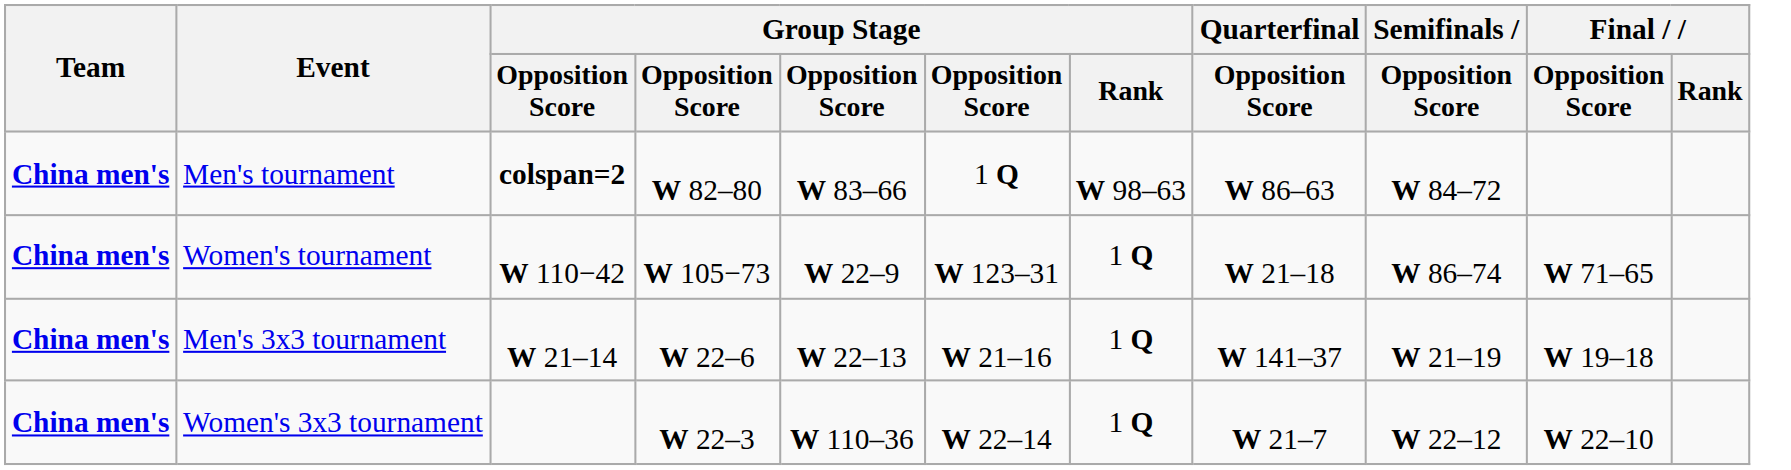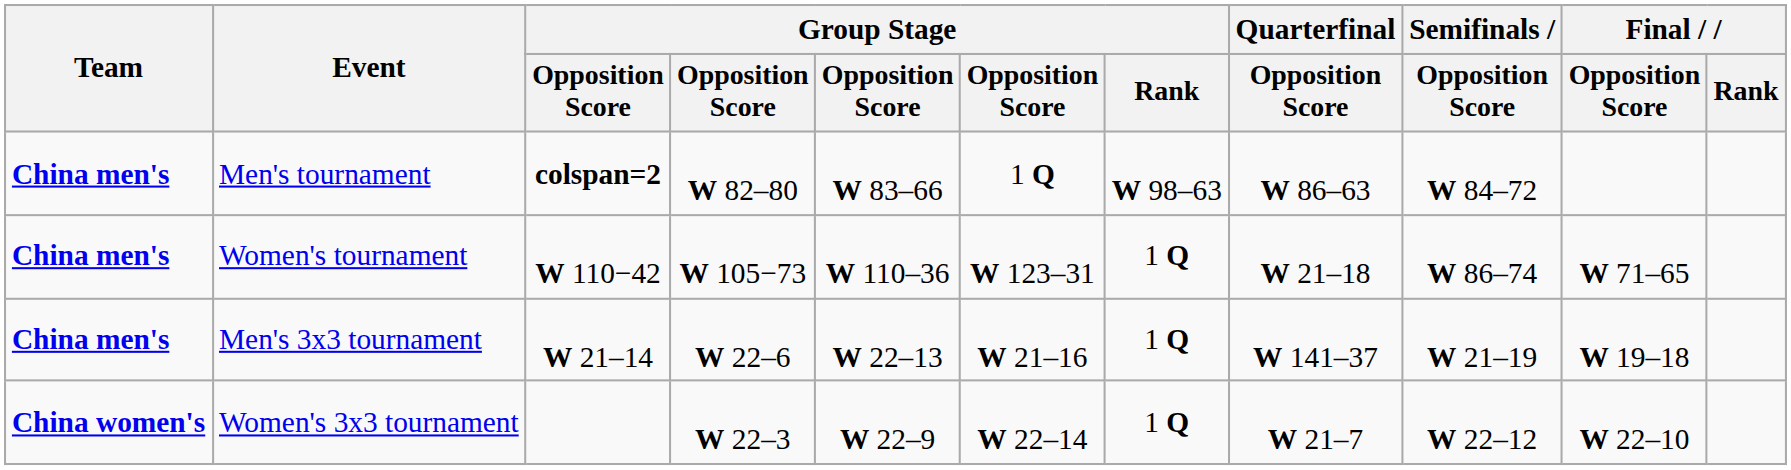Women's tournament | column 5: W 22–9 -> W 110–36
Women's 3x3 tournament | Team: China men's -> China women's
Women's 3x3 tournament | column 5: W 110–36 -> W 22–9
